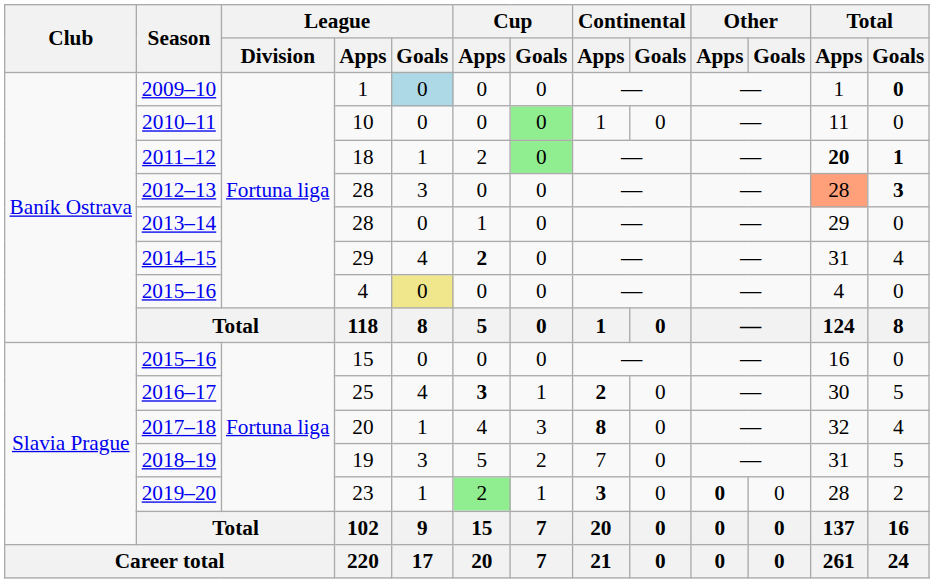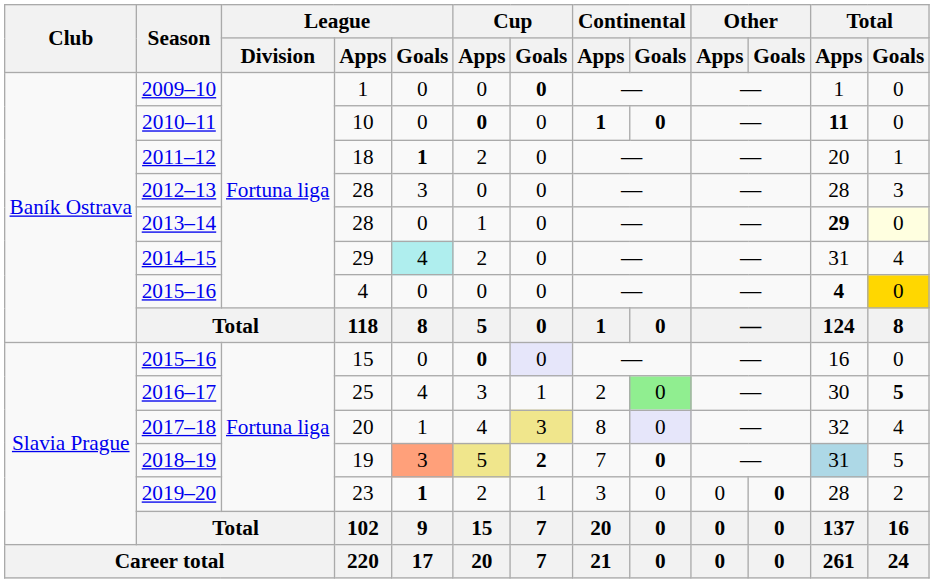2009–10 | League / Goals: lightblue background -> no background
2009–10 | Cup / Goals: normal -> bold
2009–10 | Total / Goals: bold -> normal
2010–11 | Cup / Apps: normal -> bold
2010–11 | Cup / Goals: lightgreen background -> no background
2010–11 | Continental / Apps: normal -> bold
2010–11 | Continental / Goals: normal -> bold
2010–11 | Total / Apps: normal -> bold
2011–12 | League / Goals: normal -> bold
2011–12 | Cup / Goals: lightgreen background -> no background
2011–12 | Total / Apps: bold -> normal
2011–12 | Total / Goals: bold -> normal
2012–13 | Total / Apps: lightsalmon background -> no background
2012–13 | Total / Goals: bold -> normal
2013–14 | Total / Apps: normal -> bold
2013–14 | Total / Goals: no background -> lightyellow background
2014–15 | League / Goals: no background -> paleturquoise background
2014–15 | Cup / Apps: bold -> normal
2015–16 / 4 | League / Goals: khaki background -> no background
2015–16 / 4 | Total / Apps: normal -> bold
2015–16 / 4 | Total / Goals: no background -> gold background
2015–16 / 15 | Cup / Apps: normal -> bold
2015–16 / 15 | Cup / Goals: no background -> lavender background
2016–17 | Cup / Apps: bold -> normal
2016–17 | Continental / Apps: bold -> normal
2016–17 | Continental / Goals: no background -> lightgreen background
2016–17 | Total / Goals: normal -> bold
2017–18 | Cup / Goals: no background -> khaki background
2017–18 | Continental / Apps: bold -> normal
2017–18 | Continental / Goals: no background -> lavender background
2018–19 | League / Goals: no background -> lightsalmon background
2018–19 | Cup / Apps: no background -> khaki background
2018–19 | Cup / Goals: normal -> bold
2018–19 | Continental / Goals: normal -> bold
2018–19 | Total / Apps: no background -> lightblue background
2019–20 | League / Goals: normal -> bold
2019–20 | Cup / Apps: lightgreen background -> no background
2019–20 | Continental / Apps: bold -> normal
2019–20 | Other / Apps: bold -> normal
2019–20 | Other / Goals: normal -> bold
